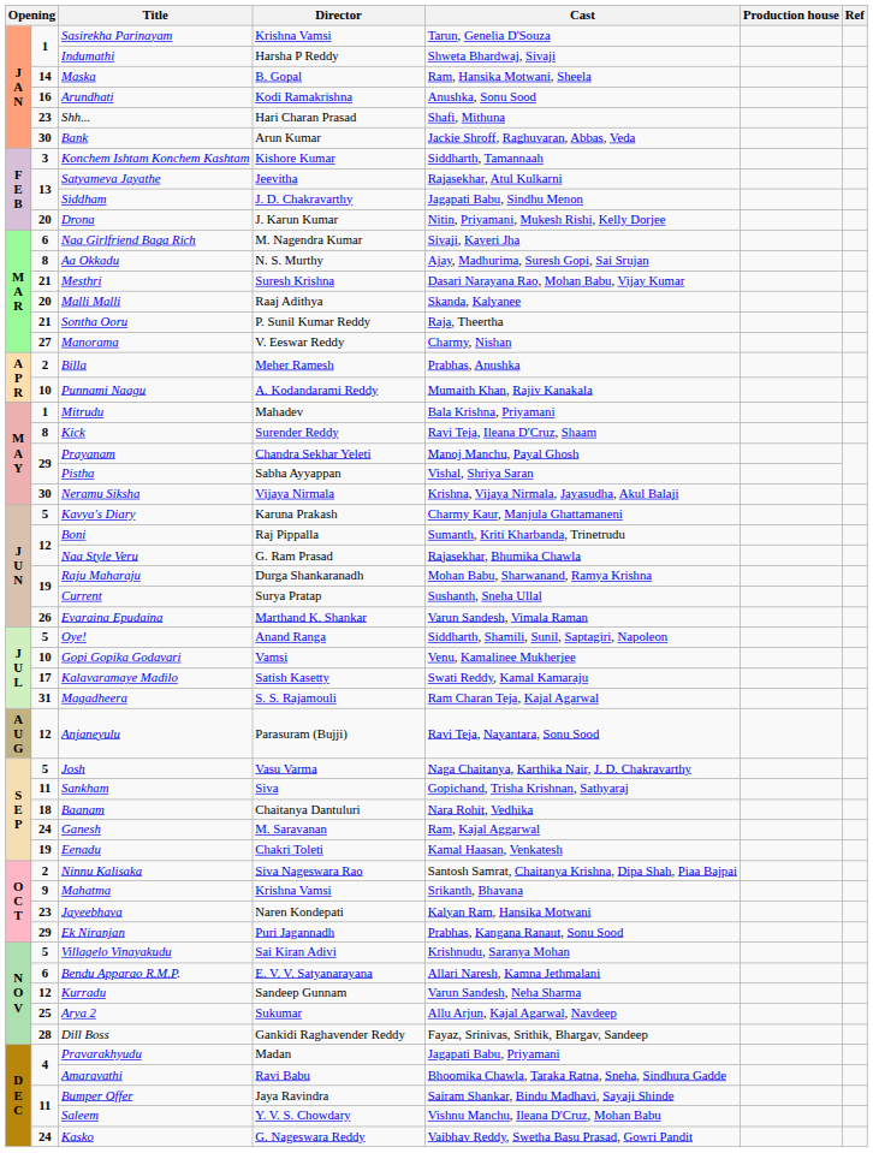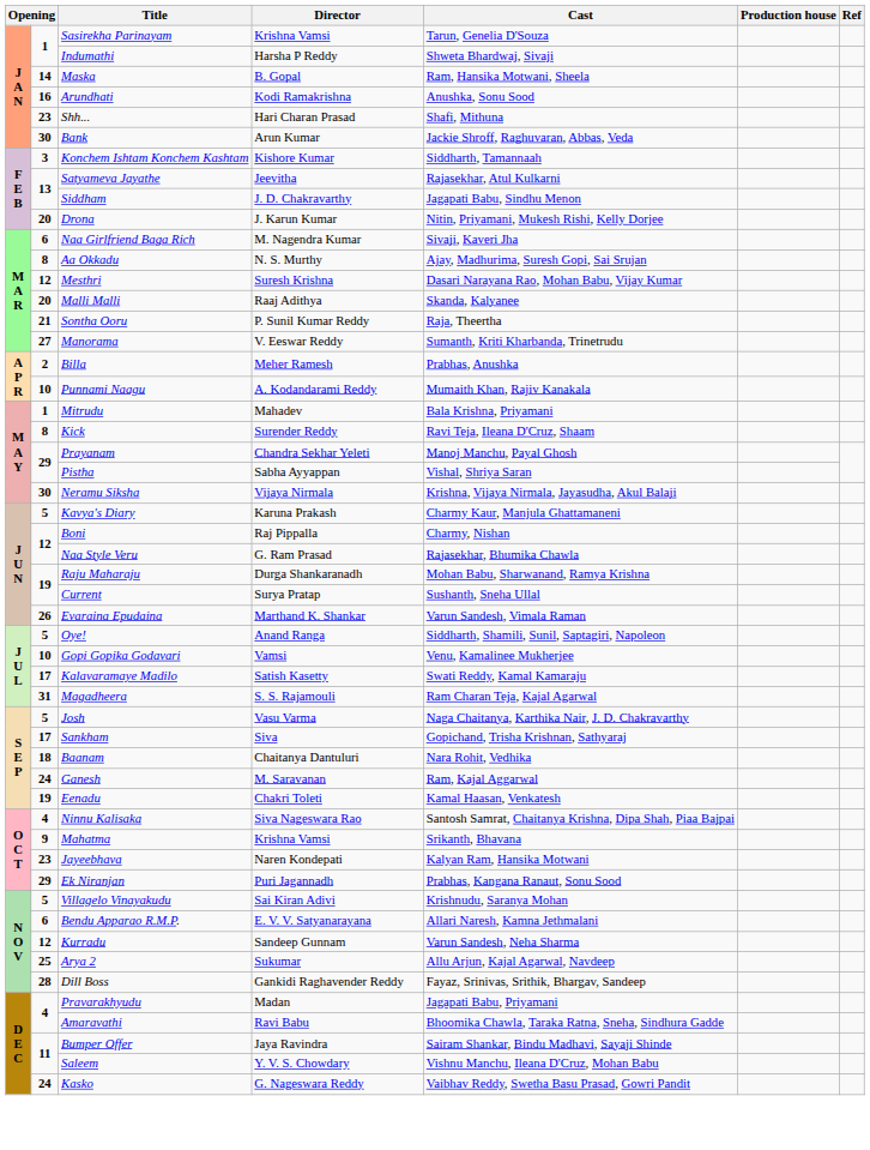Mesthri | column 2: 21 -> 12
Manorama | Cast: Charmy, Nishan -> Sumanth, Kriti Kharbanda, Trinetrudu
Boni | Cast: Sumanth, Kriti Kharbanda, Trinetrudu -> Charmy, Nishan
- row: A U G | 12 | Anjaneyulu | Parasuram (Bujji) | Ravi Teja, Nayantara, Sonu Sood
Sankham | column 2: 11 -> 17
Ninnu Kalisaka | column 2: 2 -> 4
